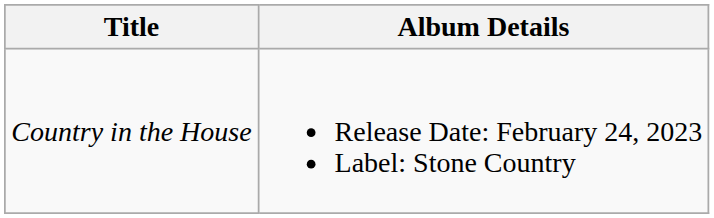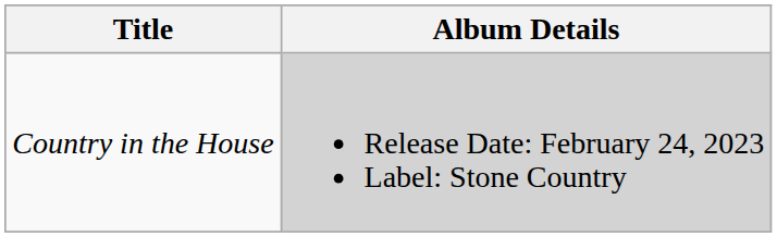Country in the House | Album Details: no background -> lightgrey background
